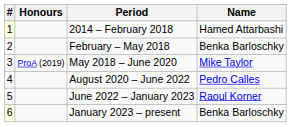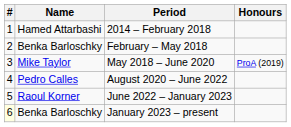columns swapped: Name <-> Honours
2014 – February 2018 | #: lightyellow background -> no background
